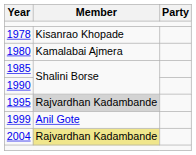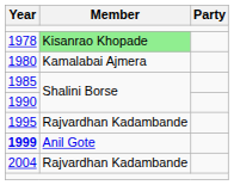1978 | Member: no background -> lightgreen background
1995 | Member: lightgrey background -> no background
1999 | Year: normal -> bold
2004 | Member: khaki background -> no background
